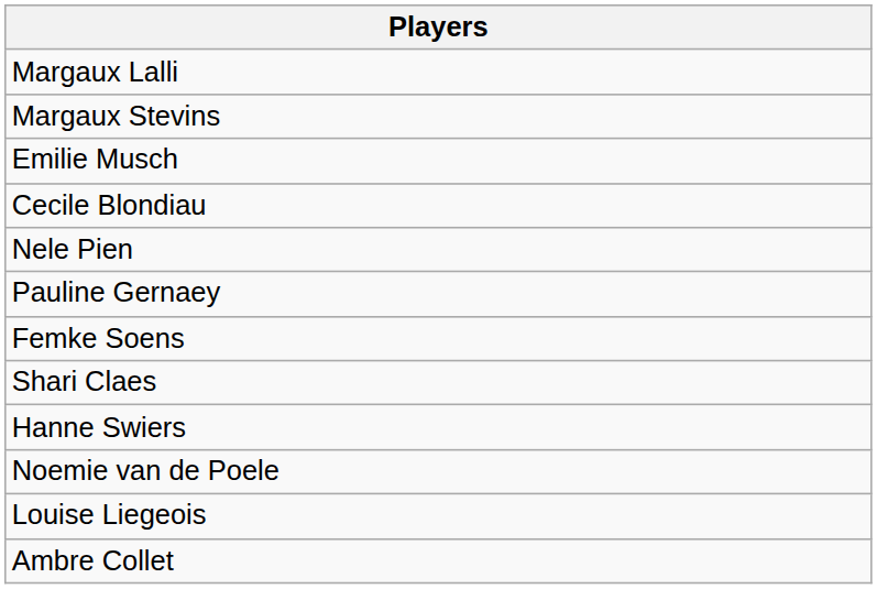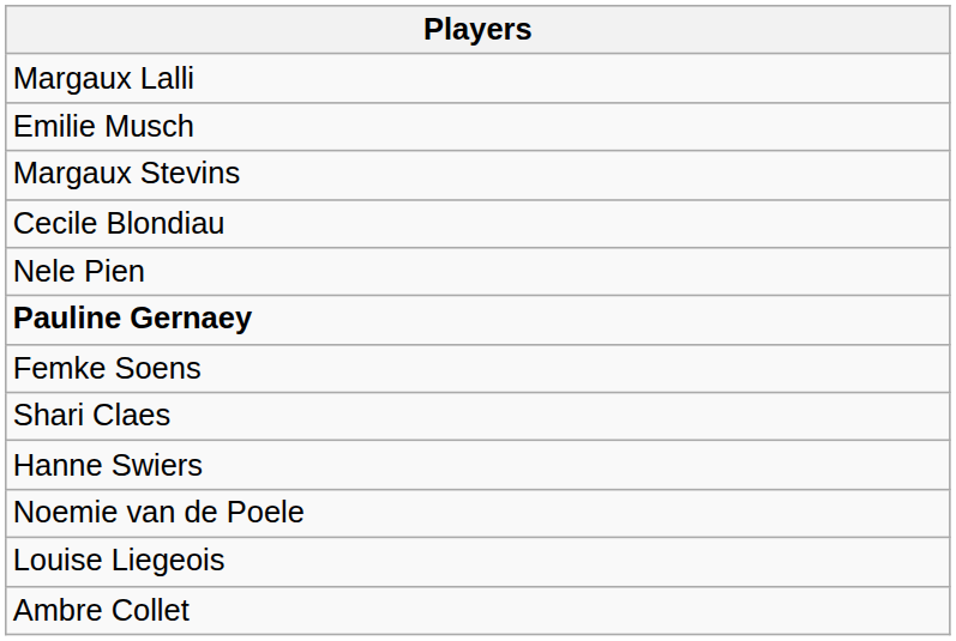row 3 | column 1: Margaux Stevins -> Emilie Musch
row 4 | column 1: Emilie Musch -> Margaux Stevins
row 7 | column 1: normal -> bold
